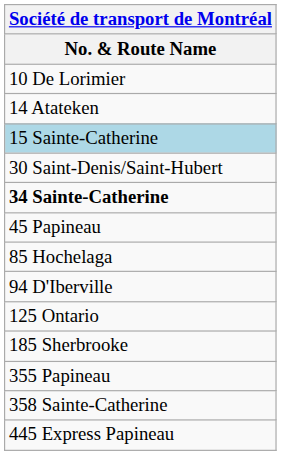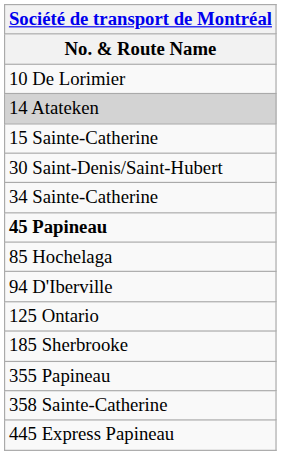row 4 | column 1: no background -> lightgrey background
row 5 | column 1: lightblue background -> no background
row 7 | column 1: bold -> normal
row 8 | column 1: normal -> bold
